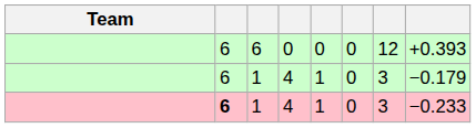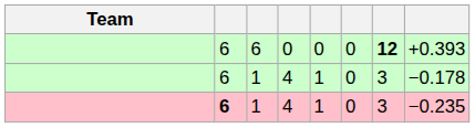row 2 | column 7: normal -> bold
row 3 | column 8: −0.179 -> −0.178
row 4 | column 8: −0.233 -> −0.235
